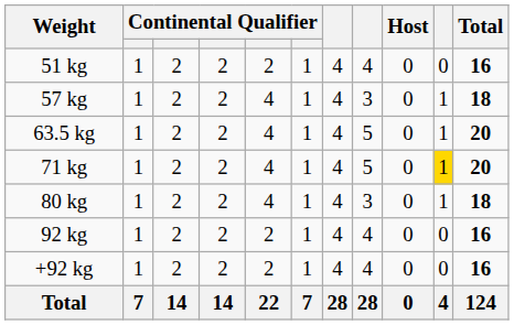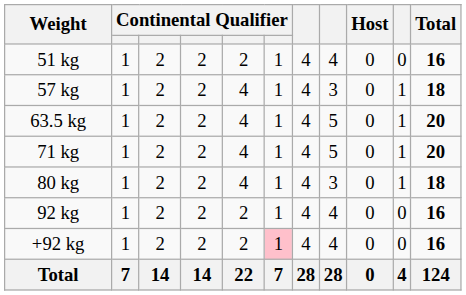71 kg | column 10: gold background -> no background
+92 kg | column 6: no background -> pink background
